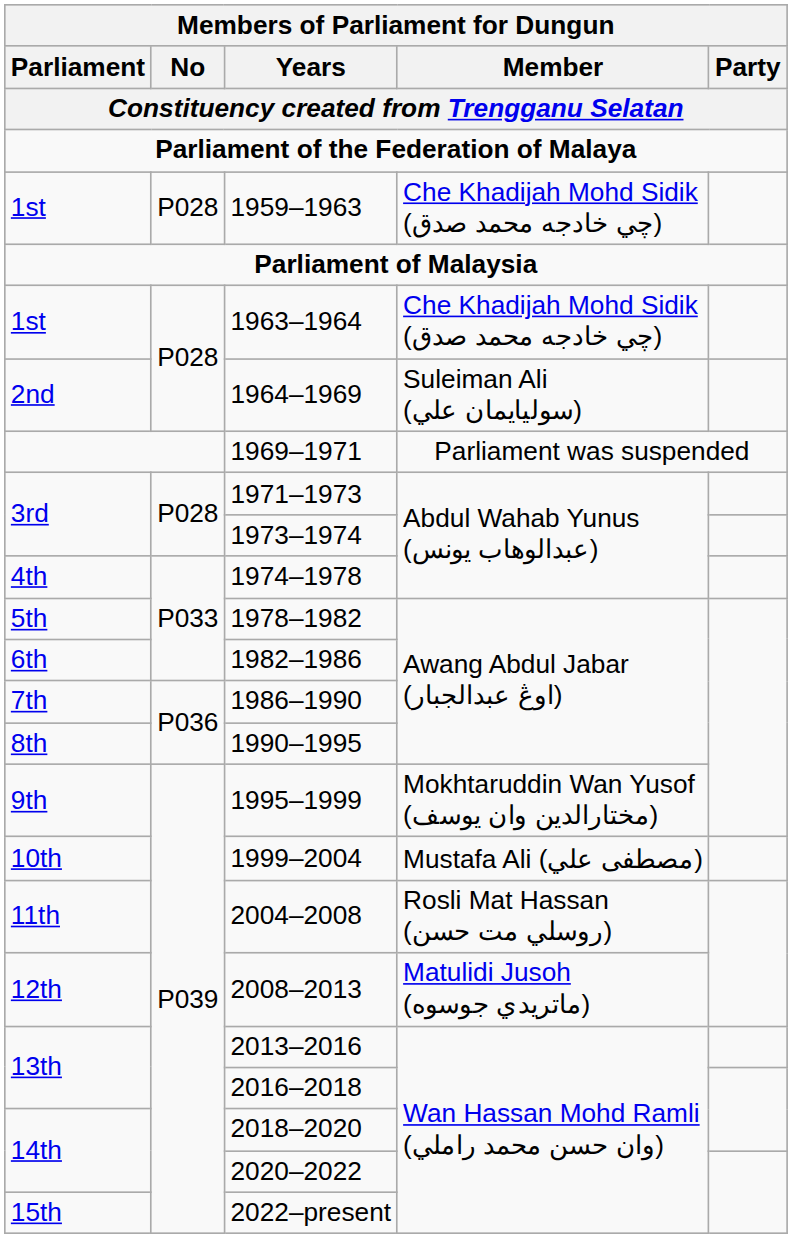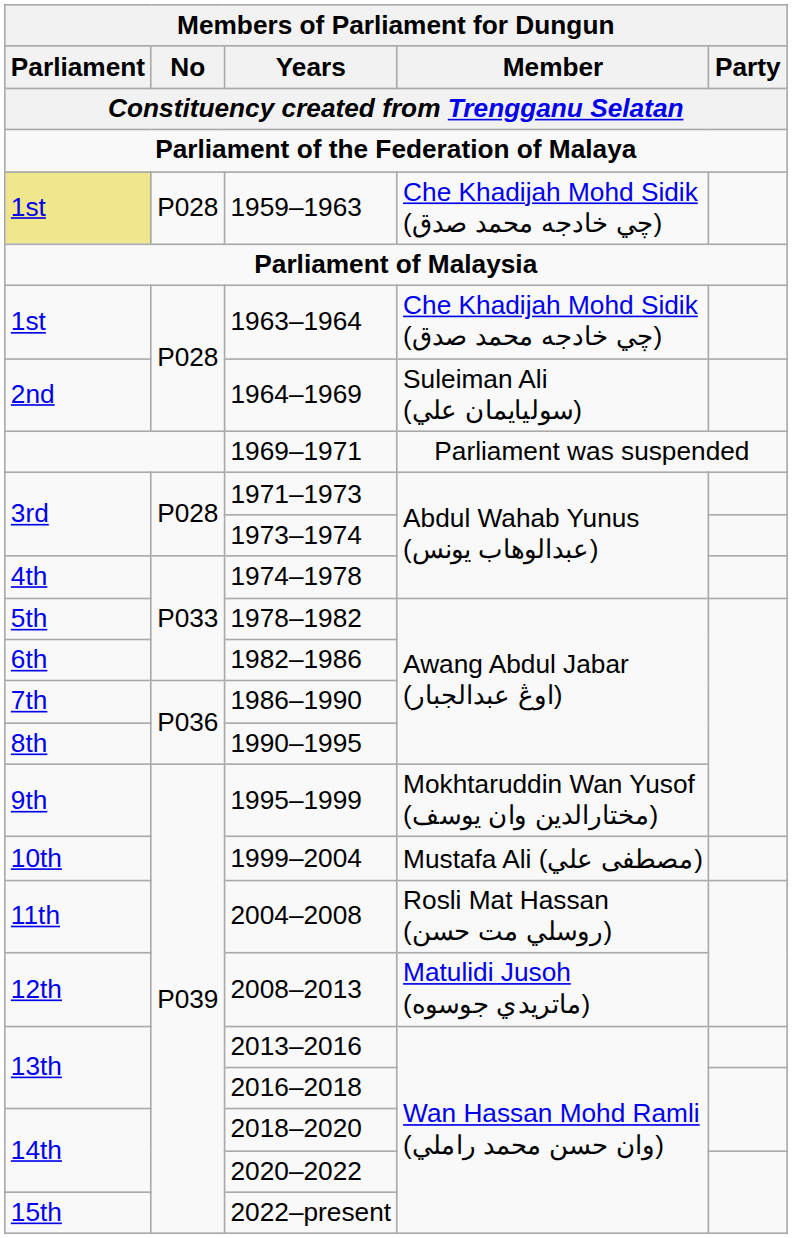1959–1963 | Parliament: no background -> khaki background
